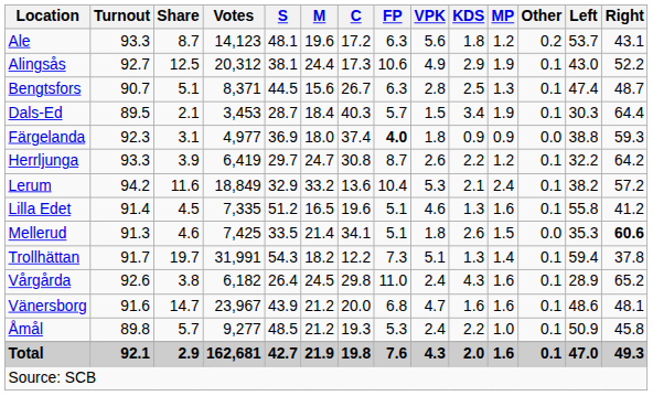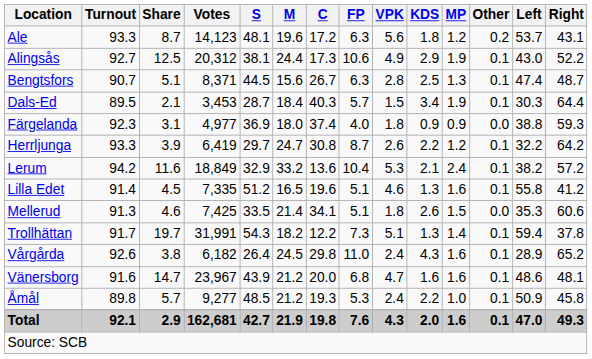Färgelanda | FP: bold -> normal
Mellerud | Right: bold -> normal
